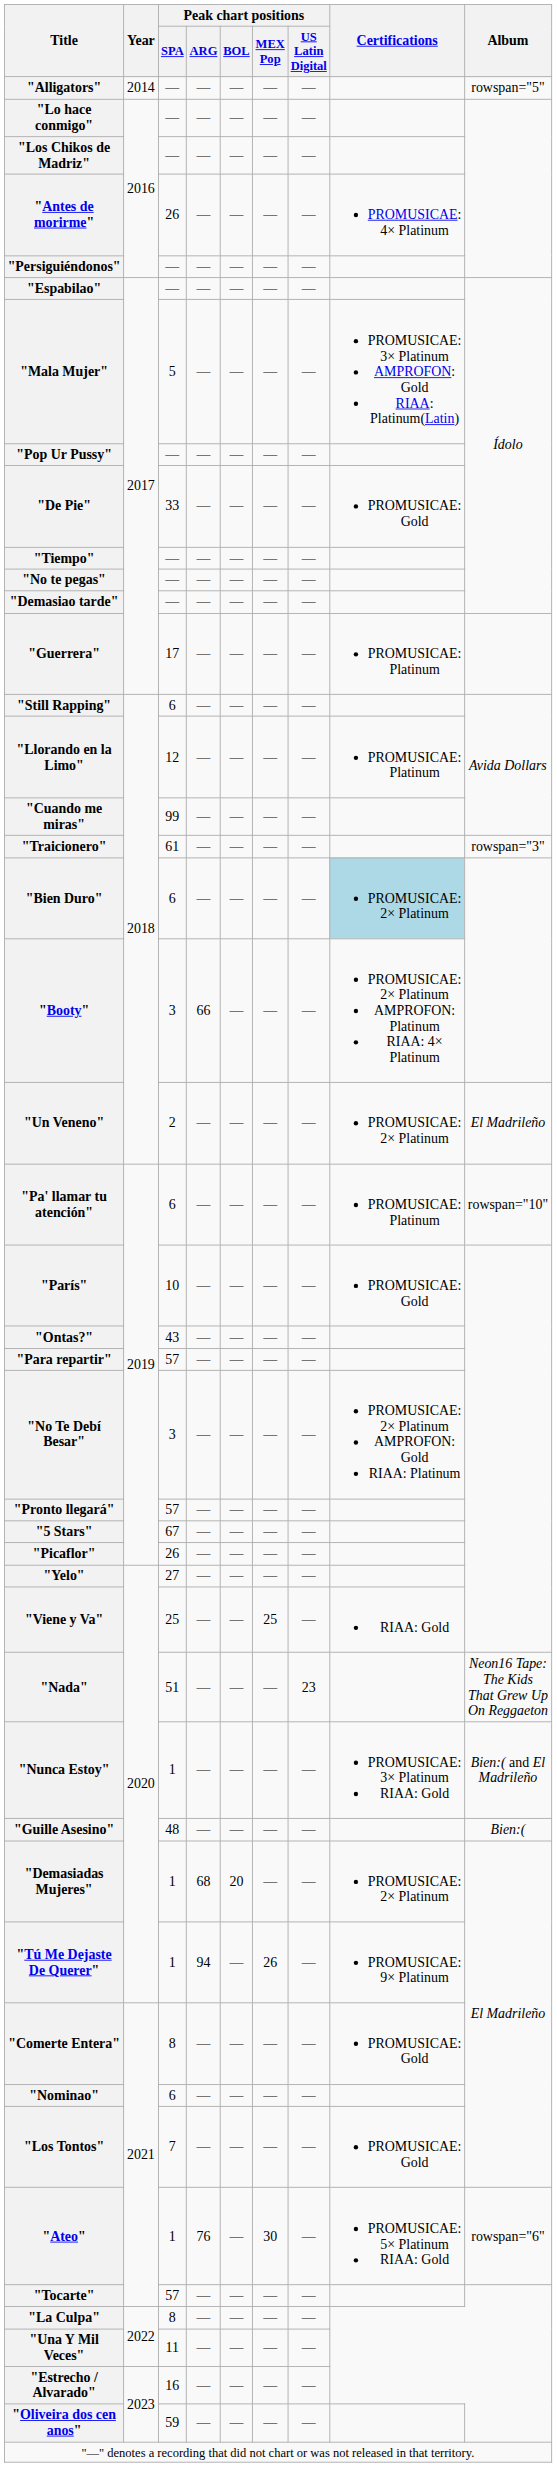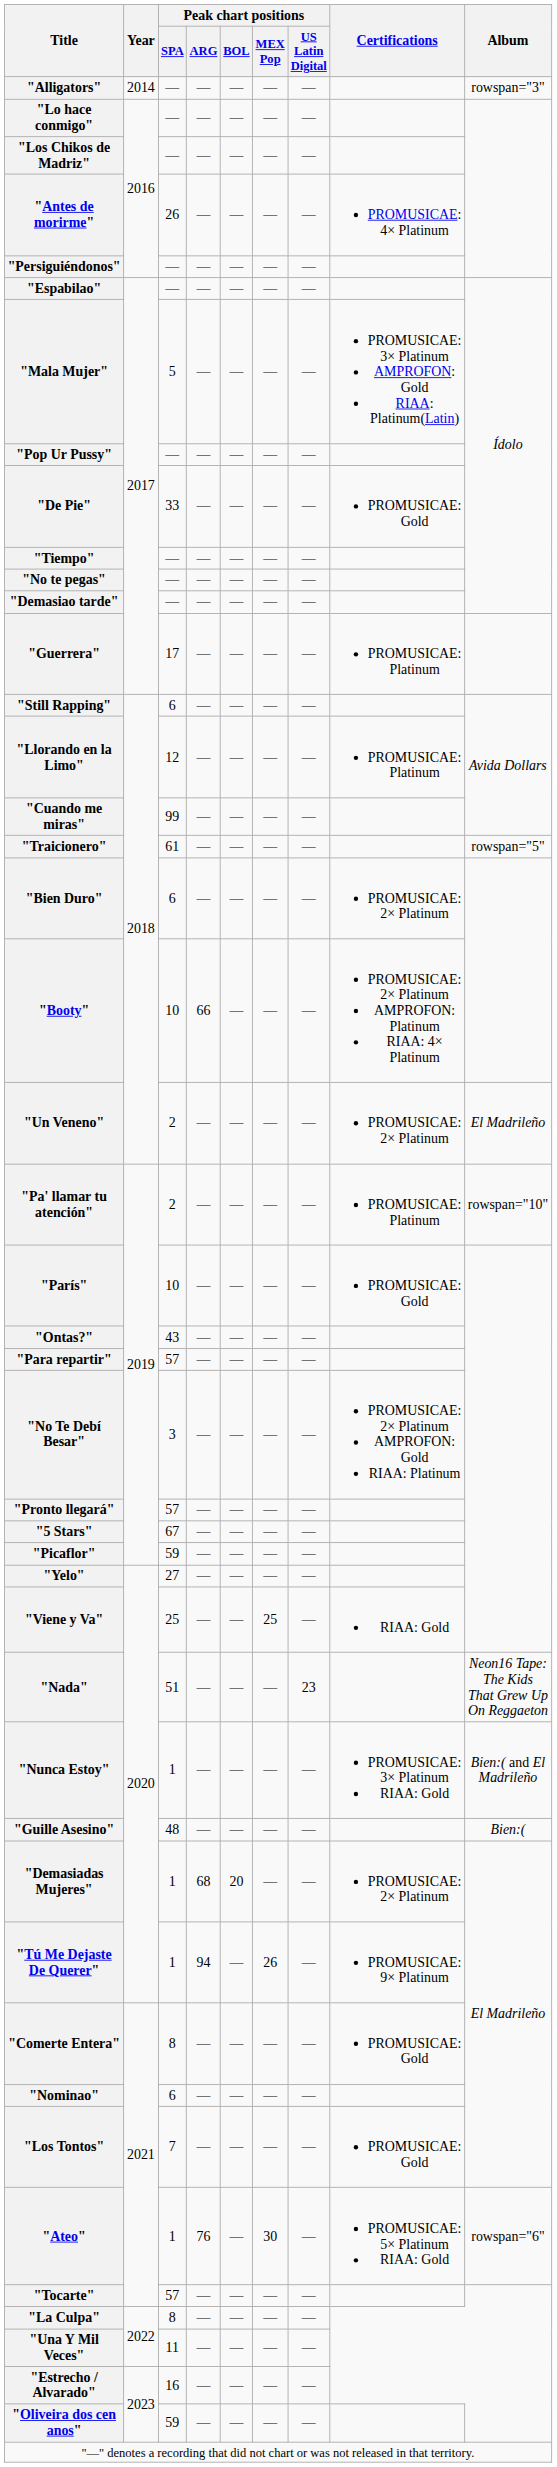"Alligators" | Album: rowspan="5" -> rowspan="3"
"Traicionero" | Album: rowspan="3" -> rowspan="5"
"Bien Duro" | Certifications: lightblue background -> no background
"Booty" | Peak chart positions / SPA: 3 -> 10
"Pa' llamar tu atención" | Peak chart positions / SPA: 6 -> 2
"Picaflor" | Peak chart positions / SPA: 26 -> 59
